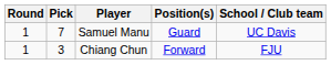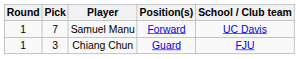Samuel Manu | Position(s): Guard -> Forward
Chiang Chun | Position(s): Forward -> Guard
